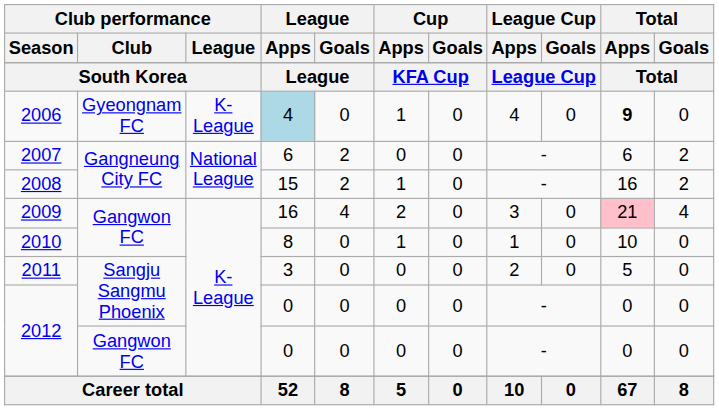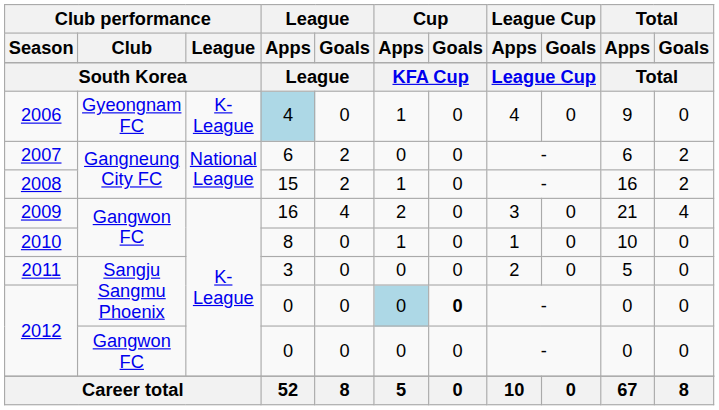2006 | Total / Apps: bold -> normal
2009 | Total / Apps: pink background -> no background
2012 / Sangju Sangmu Phoenix | Cup / Apps: no background -> lightblue background
2012 / Sangju Sangmu Phoenix | Cup / Goals: normal -> bold
